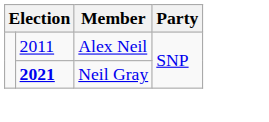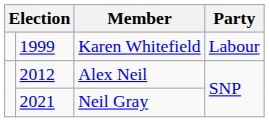+ row: 1999 | Karen Whitefield | Labour
Alex Neil | column 2: 2011 -> 2012
Neil Gray | column 2: bold -> normal
